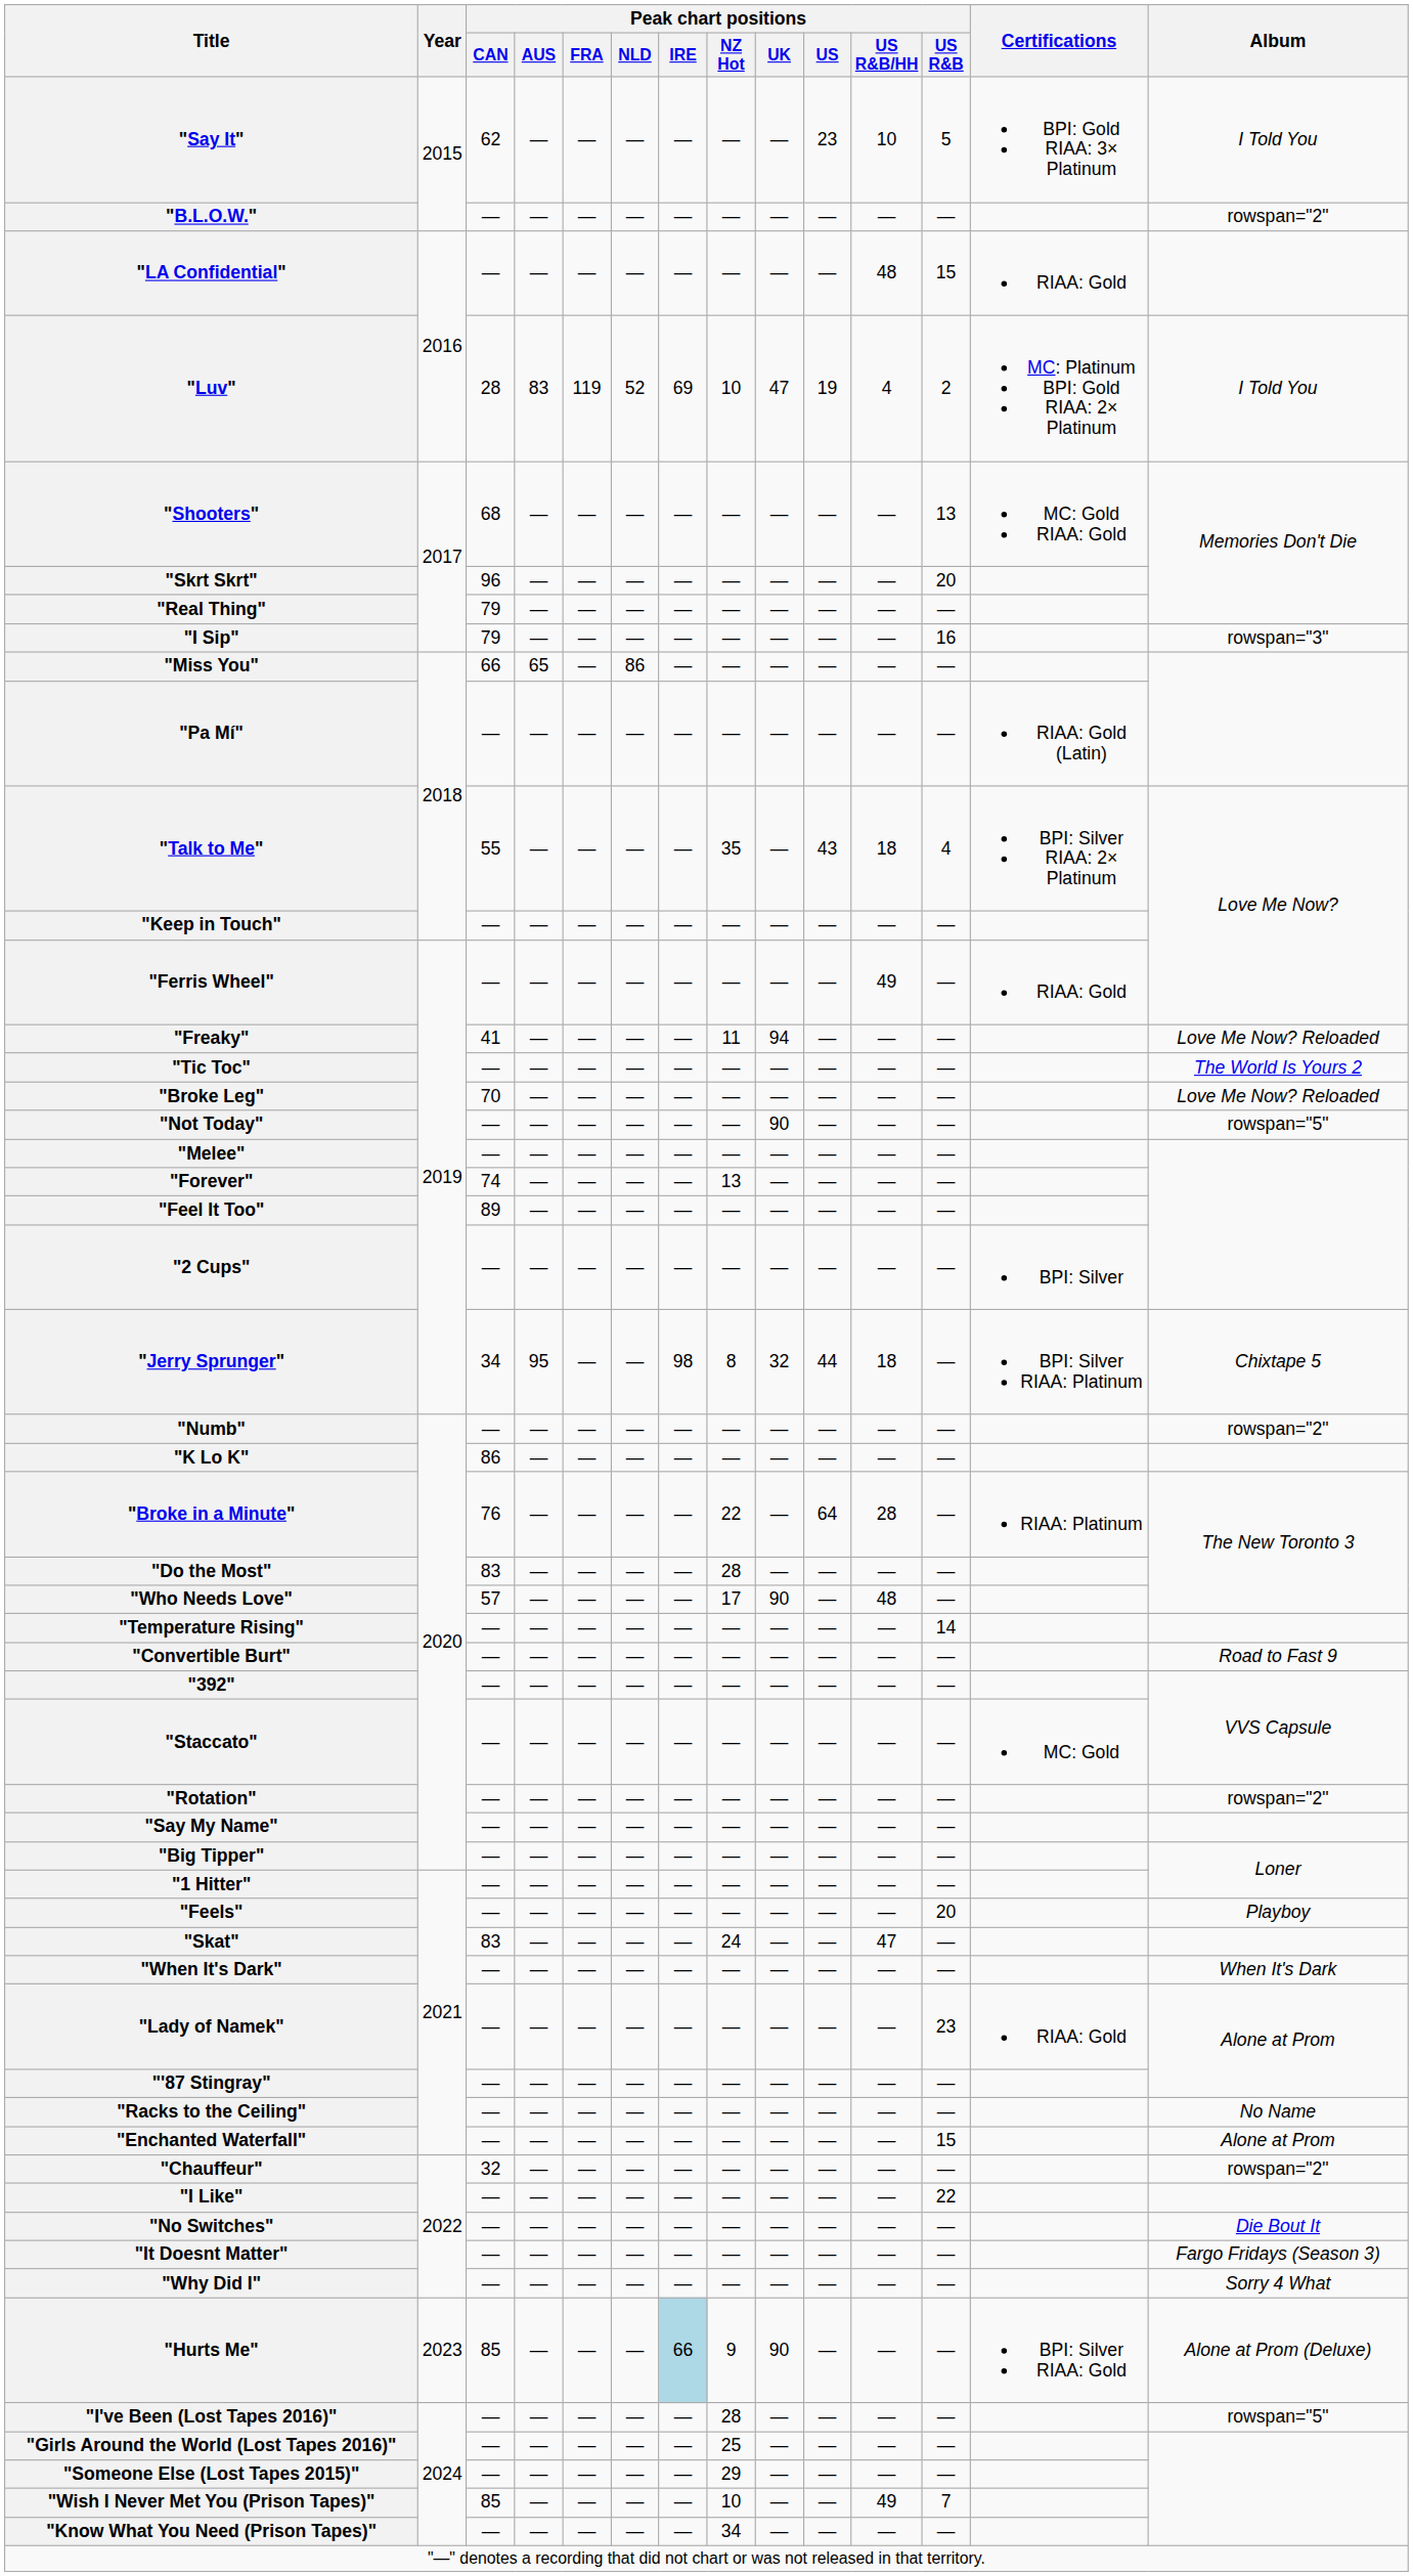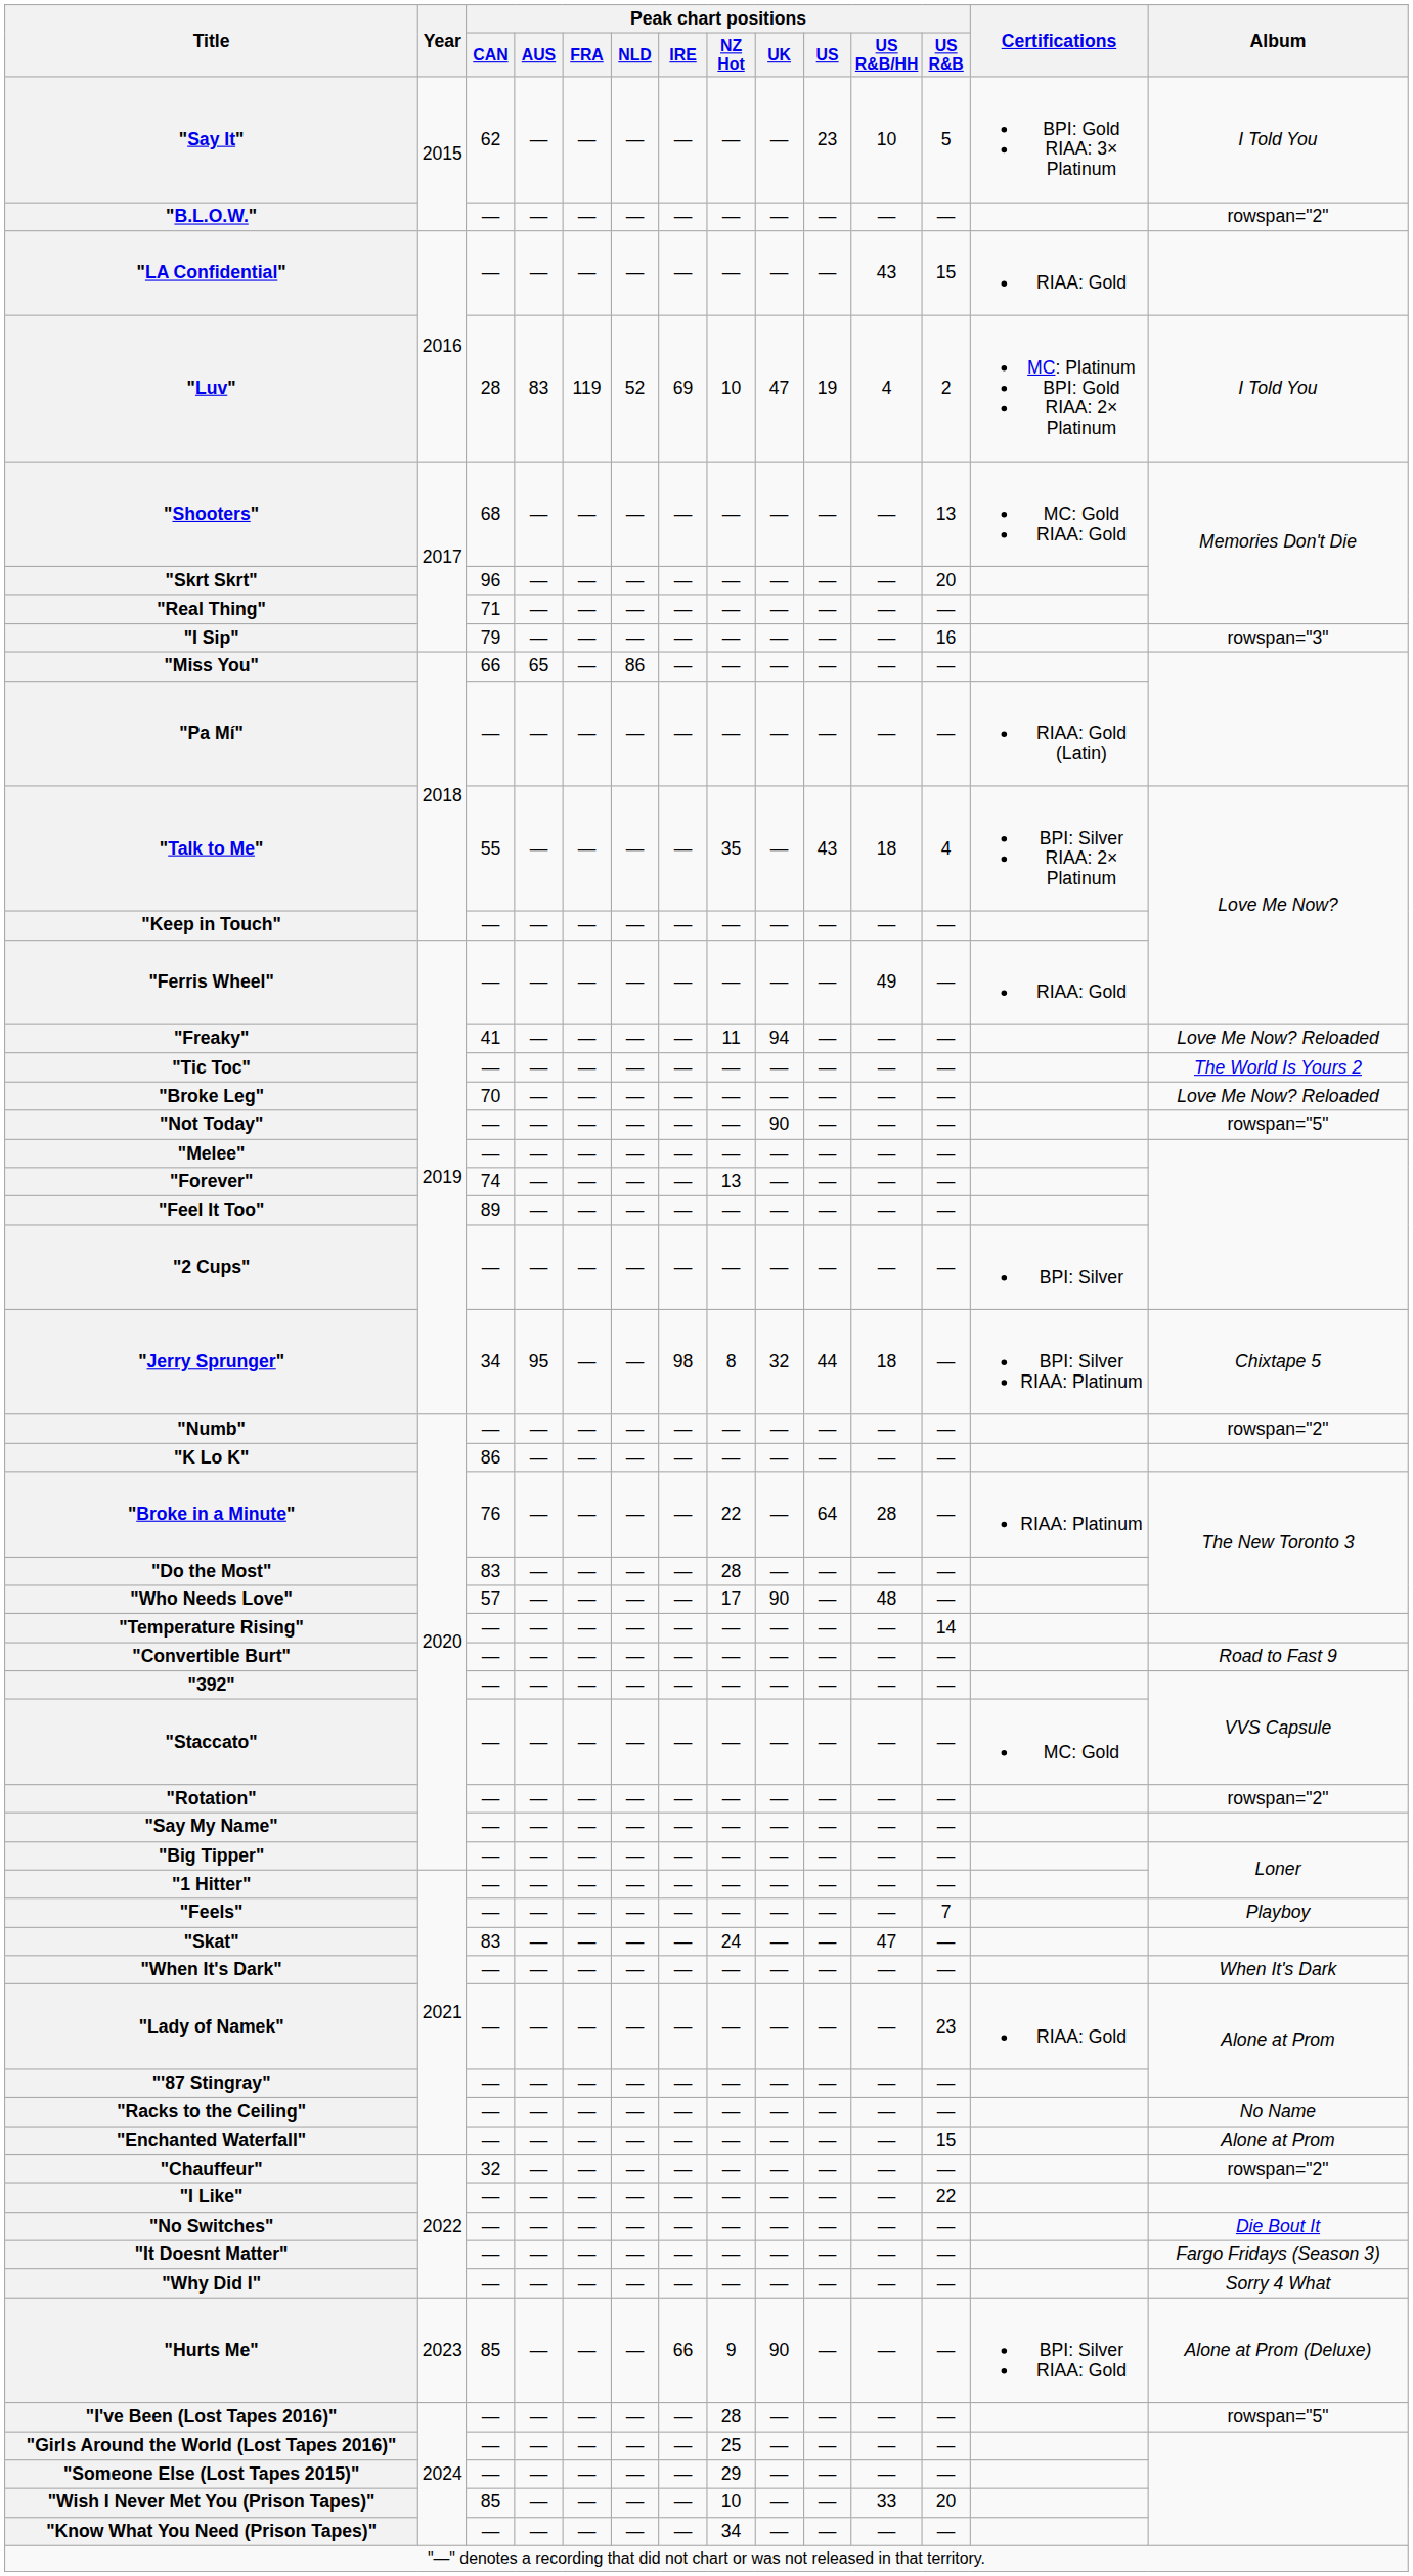"LA Confidential" | Peak chart positions / US R&B/HH: 48 -> 43
"Real Thing" | Peak chart positions / CAN: 79 -> 71
"Feels" | Peak chart positions / US R&B: 20 -> 7
"Hurts Me" | Peak chart positions / IRE: lightblue background -> no background
"Wish I Never Met You (Prison Tapes)" | Peak chart positions / US R&B/HH: 49 -> 33
"Wish I Never Met You (Prison Tapes)" | Peak chart positions / US R&B: 7 -> 20
